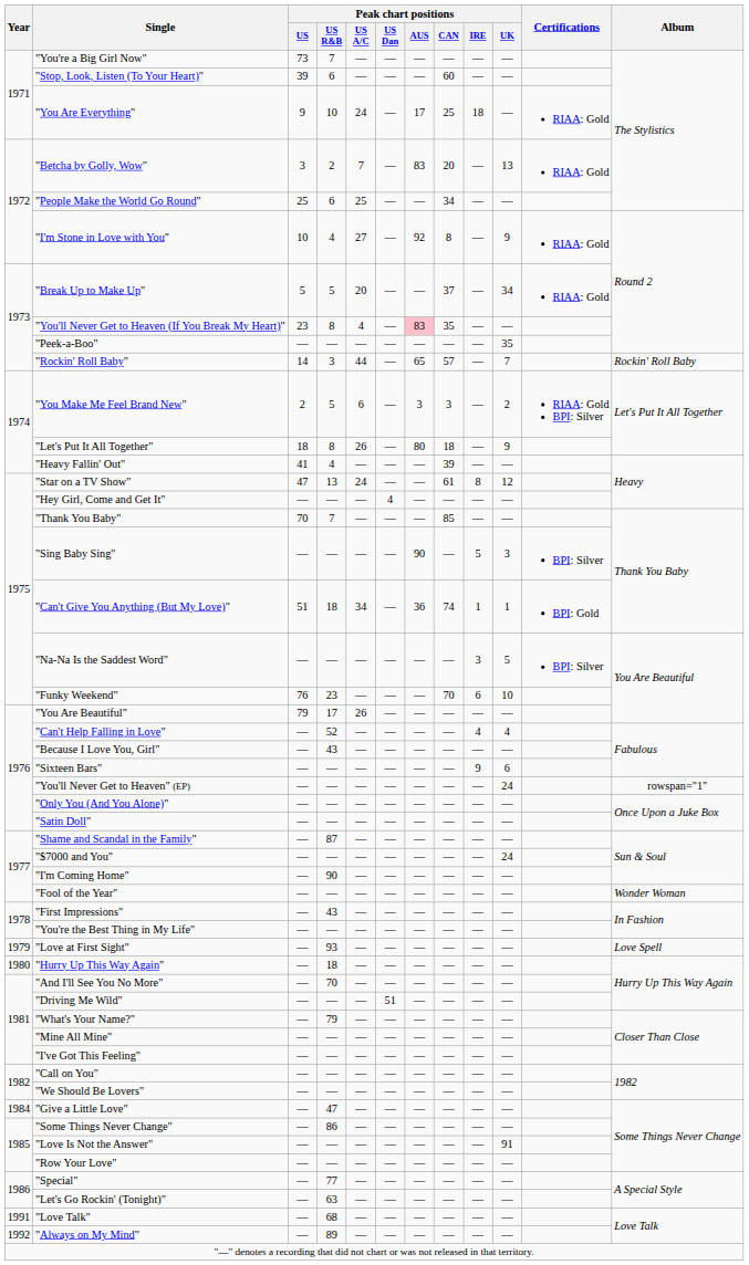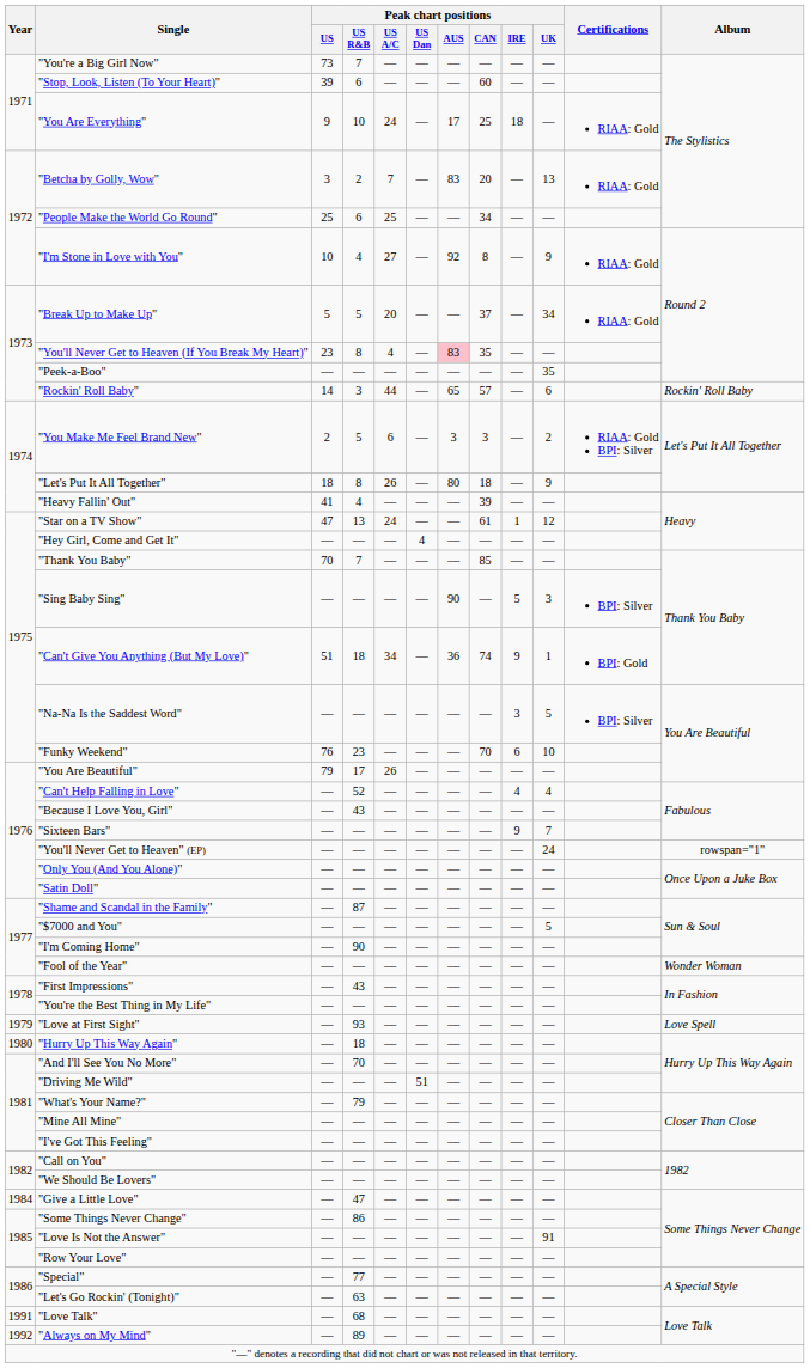"Rockin' Roll Baby" | Peak chart positions / UK: 7 -> 6
"Star on a TV Show" | Peak chart positions / IRE: 8 -> 1
"Can't Give You Anything (But My Love)" | Peak chart positions / IRE: 1 -> 9
"Sixteen Bars" | Peak chart positions / UK: 6 -> 7
"$7000 and You" | Peak chart positions / UK: 24 -> 5
